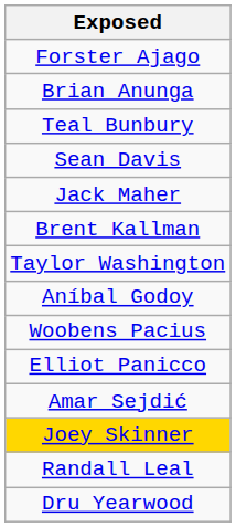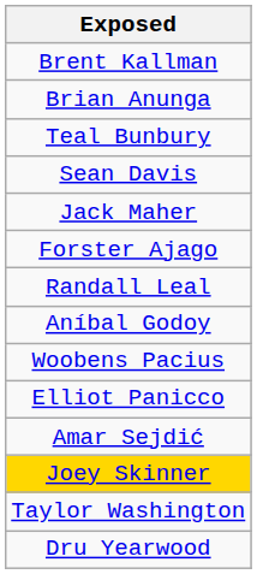row 2 | column 1: Forster Ajago -> Brent Kallman
row 7 | column 1: Brent Kallman -> Forster Ajago
row 8 | column 1: Taylor Washington -> Randall Leal
row 14 | column 1: Randall Leal -> Taylor Washington
